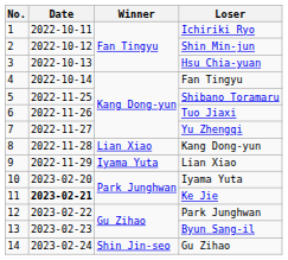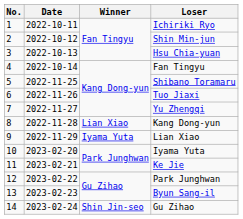Ke Jie | Date: bold -> normal
